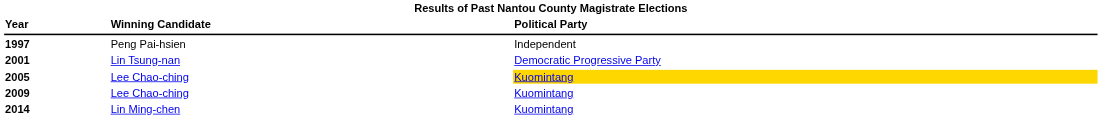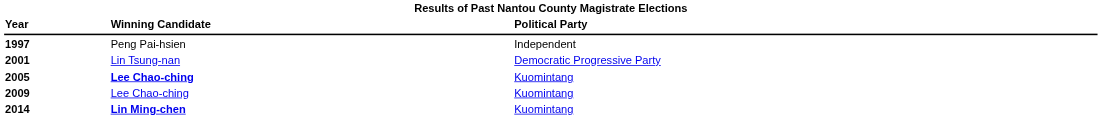2005 | column 2: normal -> bold
2005 | column 3: gold background -> no background
2014 | column 2: normal -> bold
